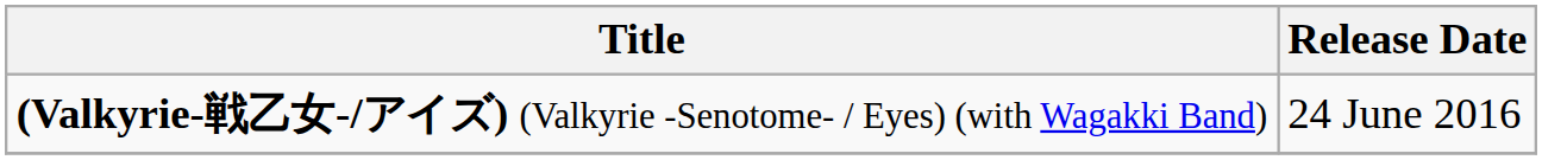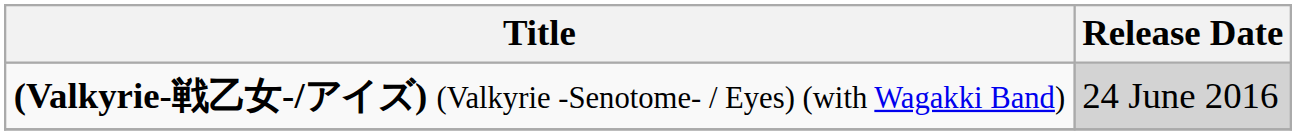row 2 | Release Date: no background -> lightgrey background
